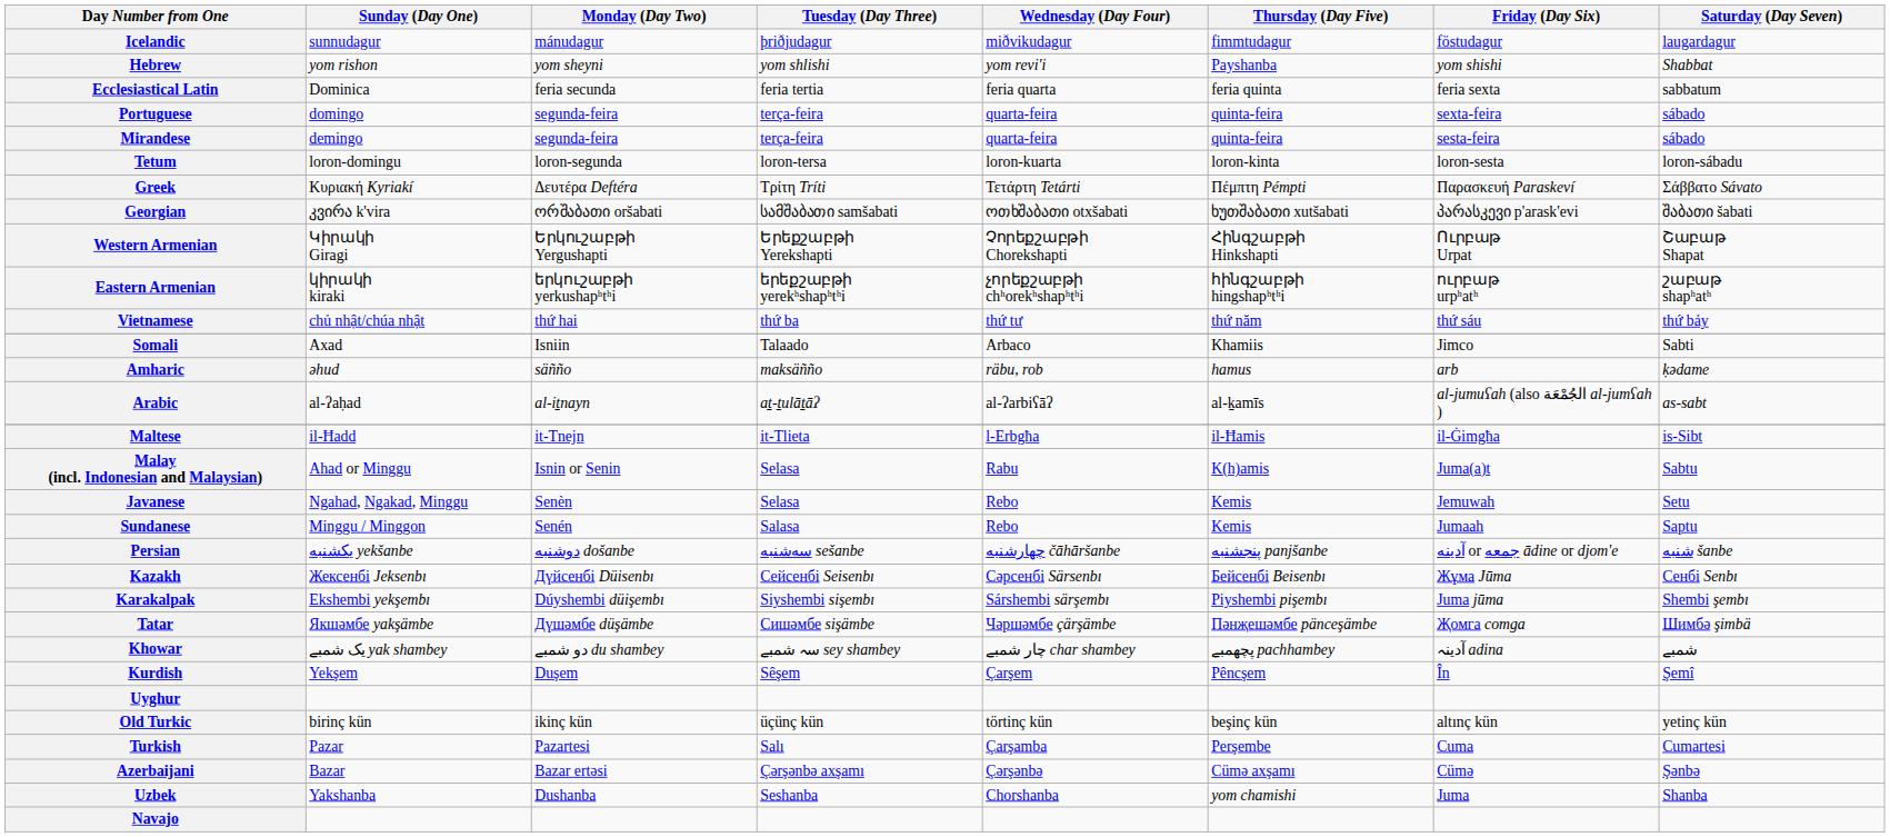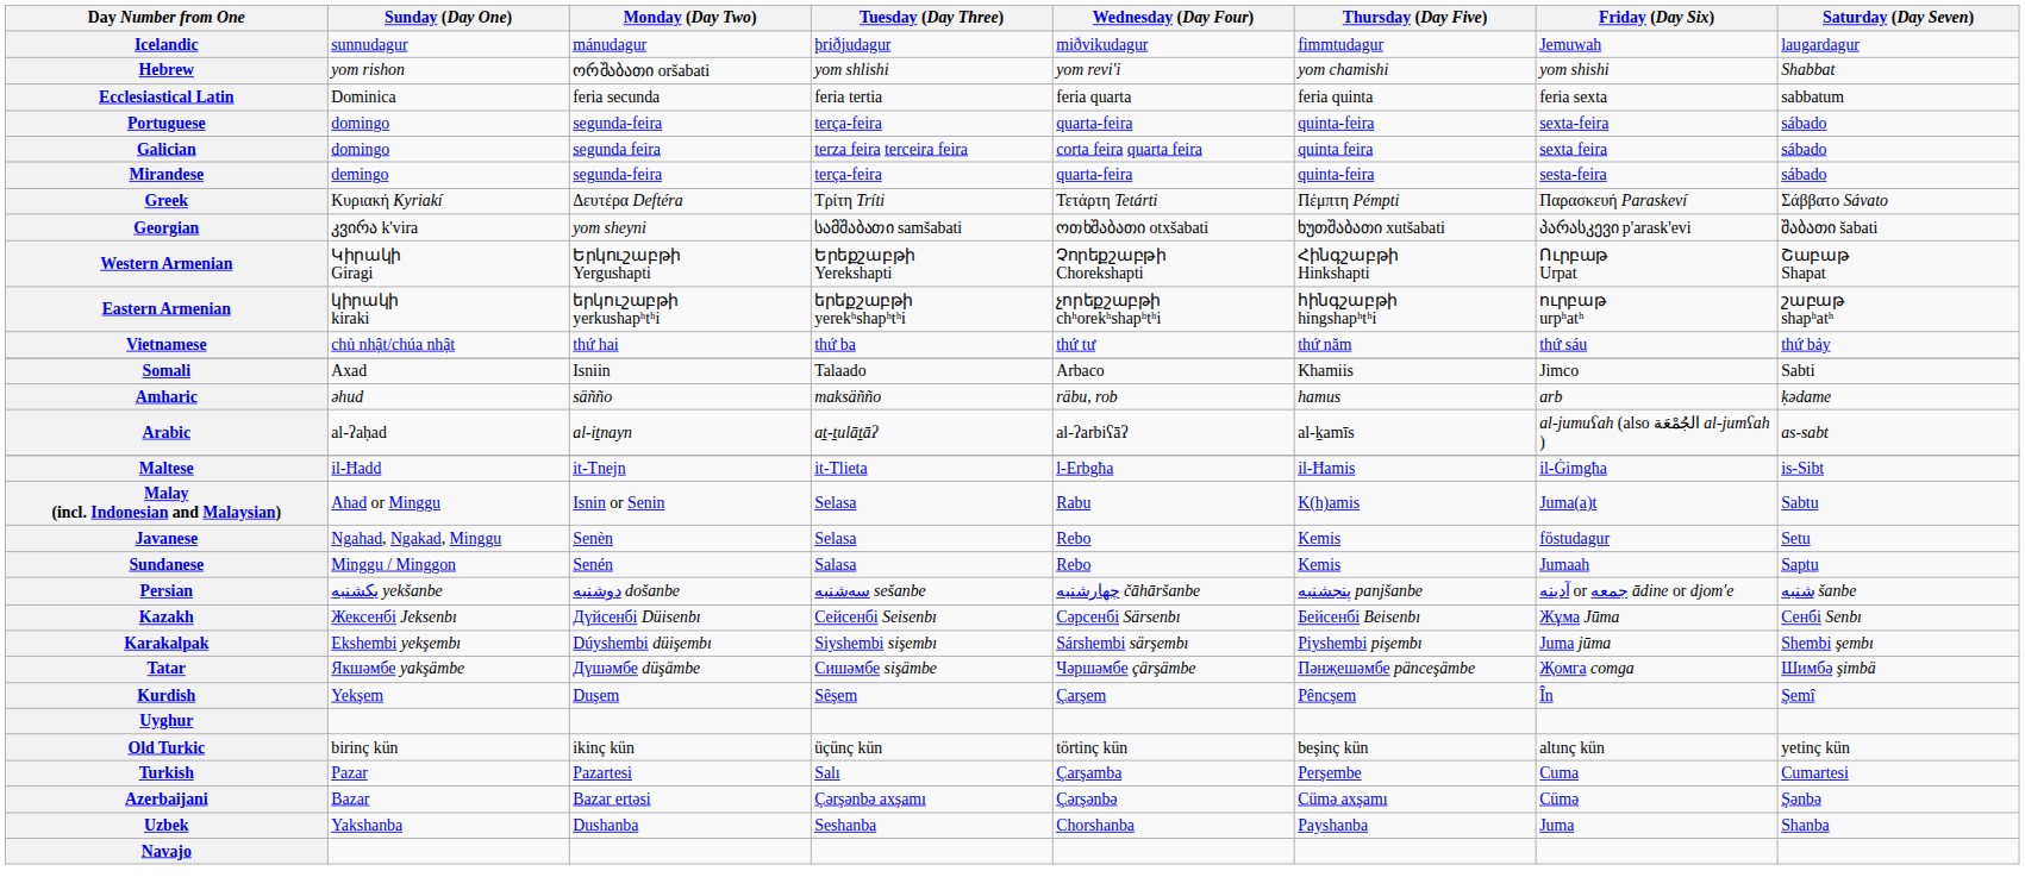Icelandic | Friday (Day Six): föstudagur -> Jemuwah
Hebrew | Monday (Day Two): yom sheyni -> ორშაბათი oršabati
Hebrew | Thursday (Day Five): Payshanba -> yom chamishi
+ row: Galician | domingo | segunda feira | terza feira terceira feira | corta feira quarta feira | quinta feira | sexta feira | sábado
- row: Tetum | loron-domingu | loron-segunda | loron-tersa | loron-kuarta | loron-kinta | loron-sesta | loron-sábadu
Georgian | Monday (Day Two): ორშაბათი oršabati -> yom sheyni
Javanese | Friday (Day Six): Jemuwah -> föstudagur
- row: Khowar | یک شمبے yak shambey | دو شمبے du shambey | سہ شمبے sey shambey | چار شمبے char shambey | پچھمبے pachhambey | آدینہ adina | شمبے
Uzbek | Thursday (Day Five): yom chamishi -> Payshanba
